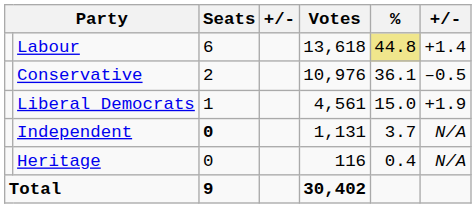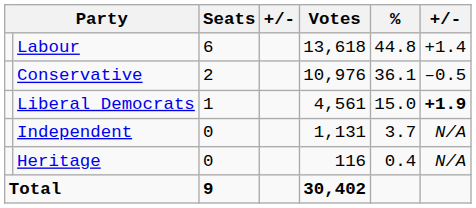Labour | %: khaki background -> no background
Liberal Democrats | column 7: normal -> bold
Independent | Seats: bold -> normal
